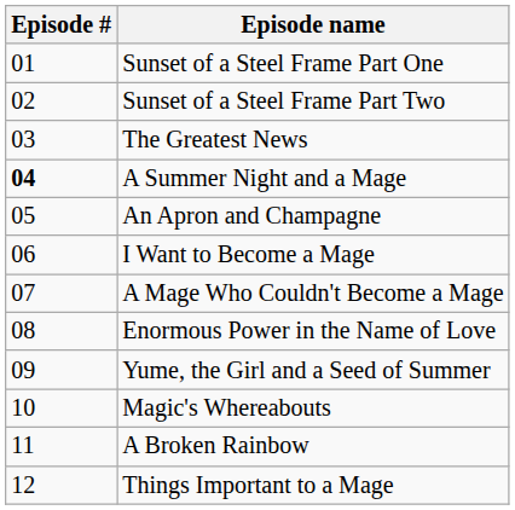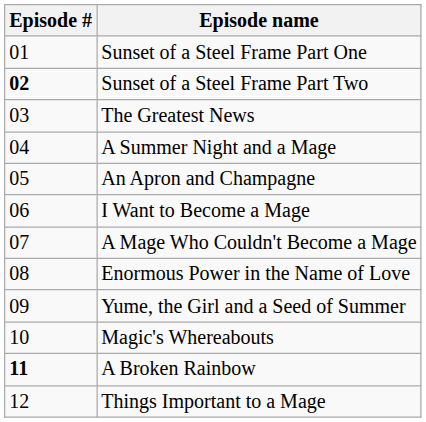Sunset of a Steel Frame Part Two | Episode #: normal -> bold
A Summer Night and a Mage | Episode #: bold -> normal
A Broken Rainbow | Episode #: normal -> bold
